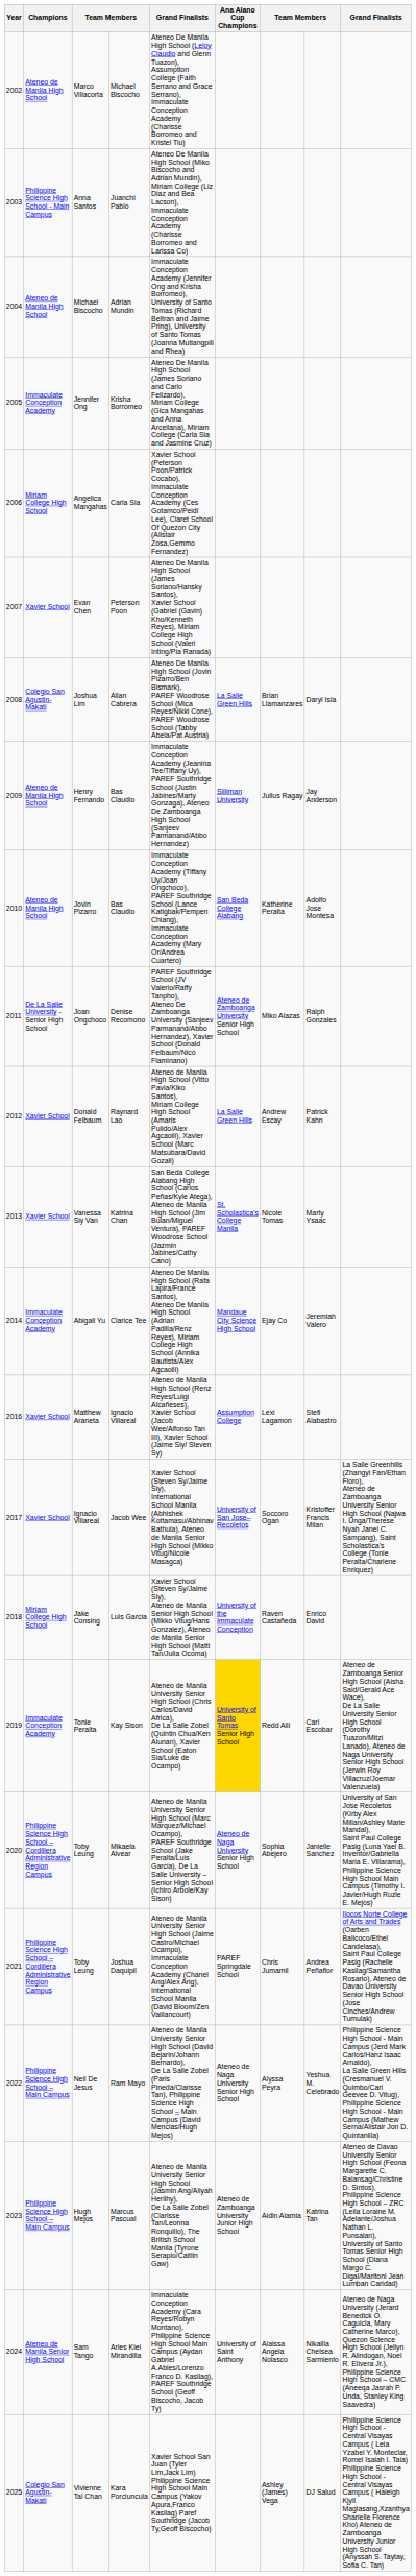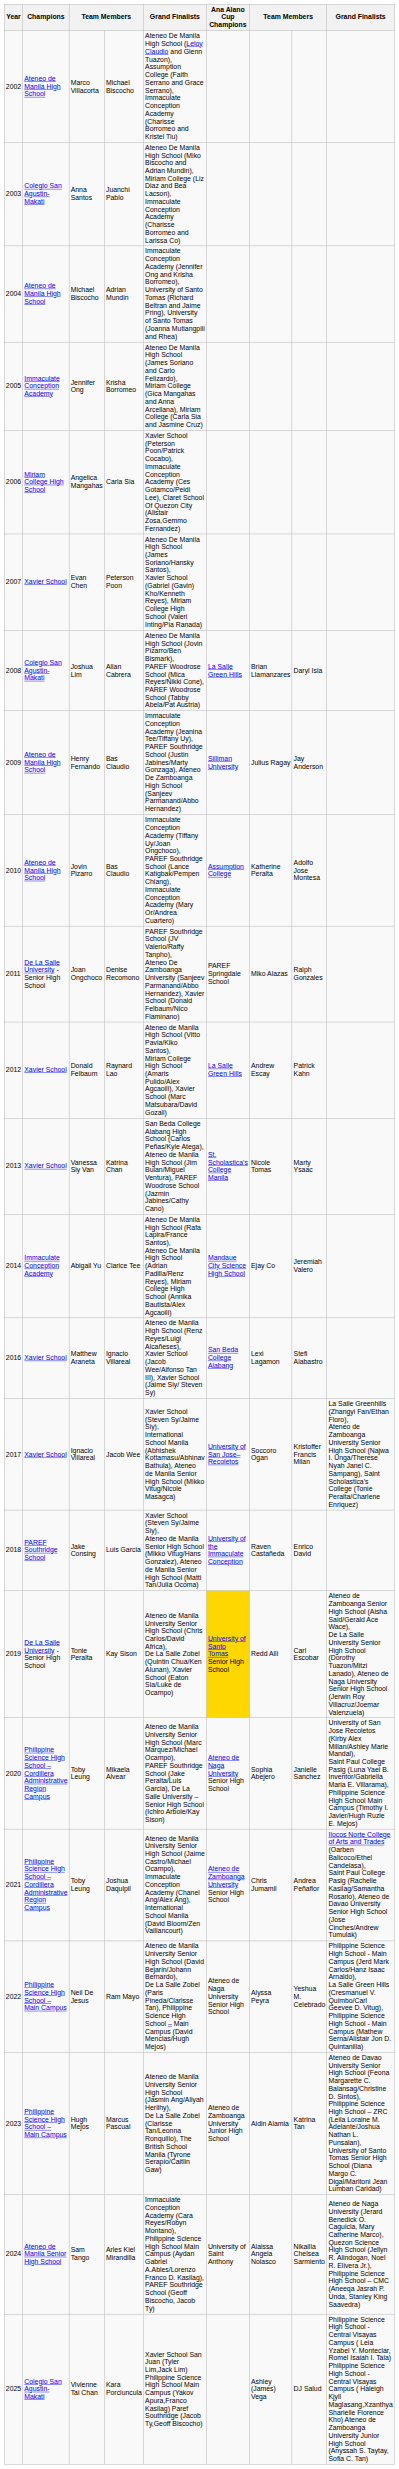Anna Santos | Champions: Philippine Science High School - Main Campus -> Colegio San Agustin-Makati
Jovin Pizarro | Ana Alano Cup Champions: San Beda College Alabang -> Assumption College
Joan Ongchoco | Ana Alano Cup Champions: Ateneo de Zamboanga University Senior High School -> PAREF Springdale School
Matthew Araneta | Ana Alano Cup Champions: Assumption College -> San Beda College Alabang
Jake Consing | Champions: Miriam College High School -> PAREF Southridge School
Tonie Peralta | Champions: Immaculate Conception Academy -> De La Salle University - Senior High School
Toby Leung / Joshua Daquipil | Ana Alano Cup Champions: PAREF Springdale School -> Ateneo de Zamboanga University Senior High School
